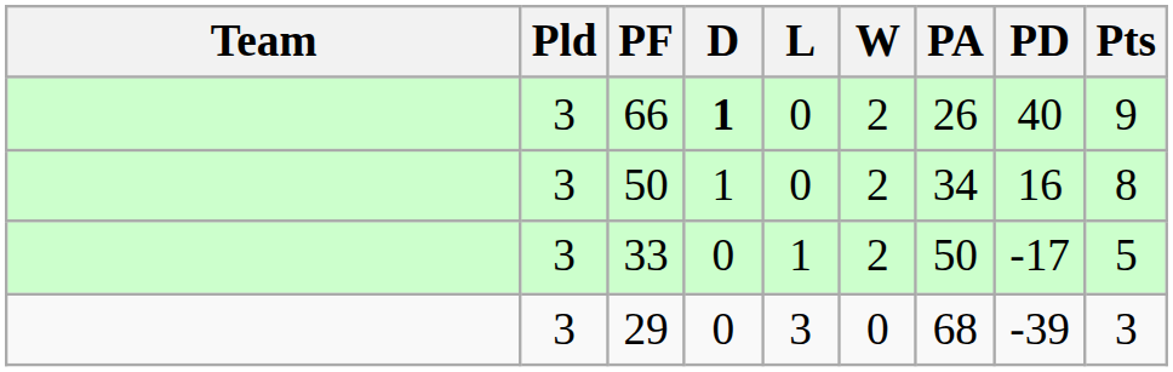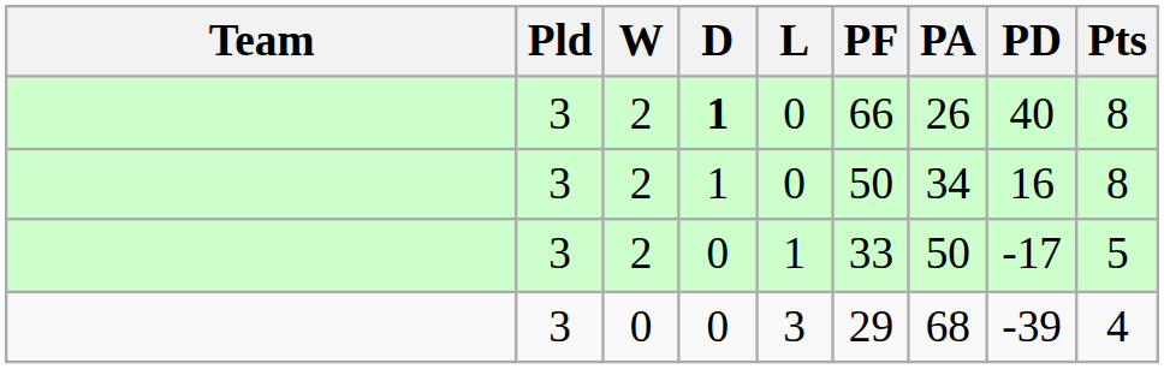columns swapped: W <-> PF
row 2 | Pts: 9 -> 8
row 5 | Pts: 3 -> 4
